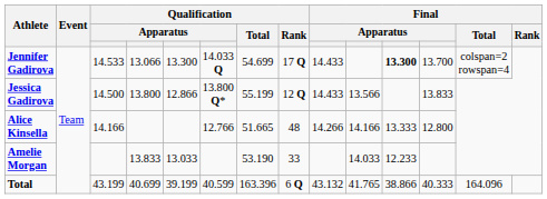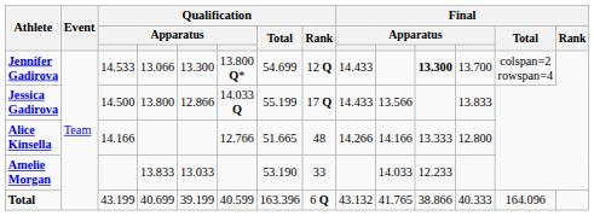Jennifer Gadirova | column 6: 14.033 Q -> 13.800 Q*
Jennifer Gadirova | Qualification / Rank: 17 Q -> 12 Q
Jessica Gadirova | column 6: 13.800 Q* -> 14.033 Q
Jessica Gadirova | Qualification / Rank: 12 Q -> 17 Q
